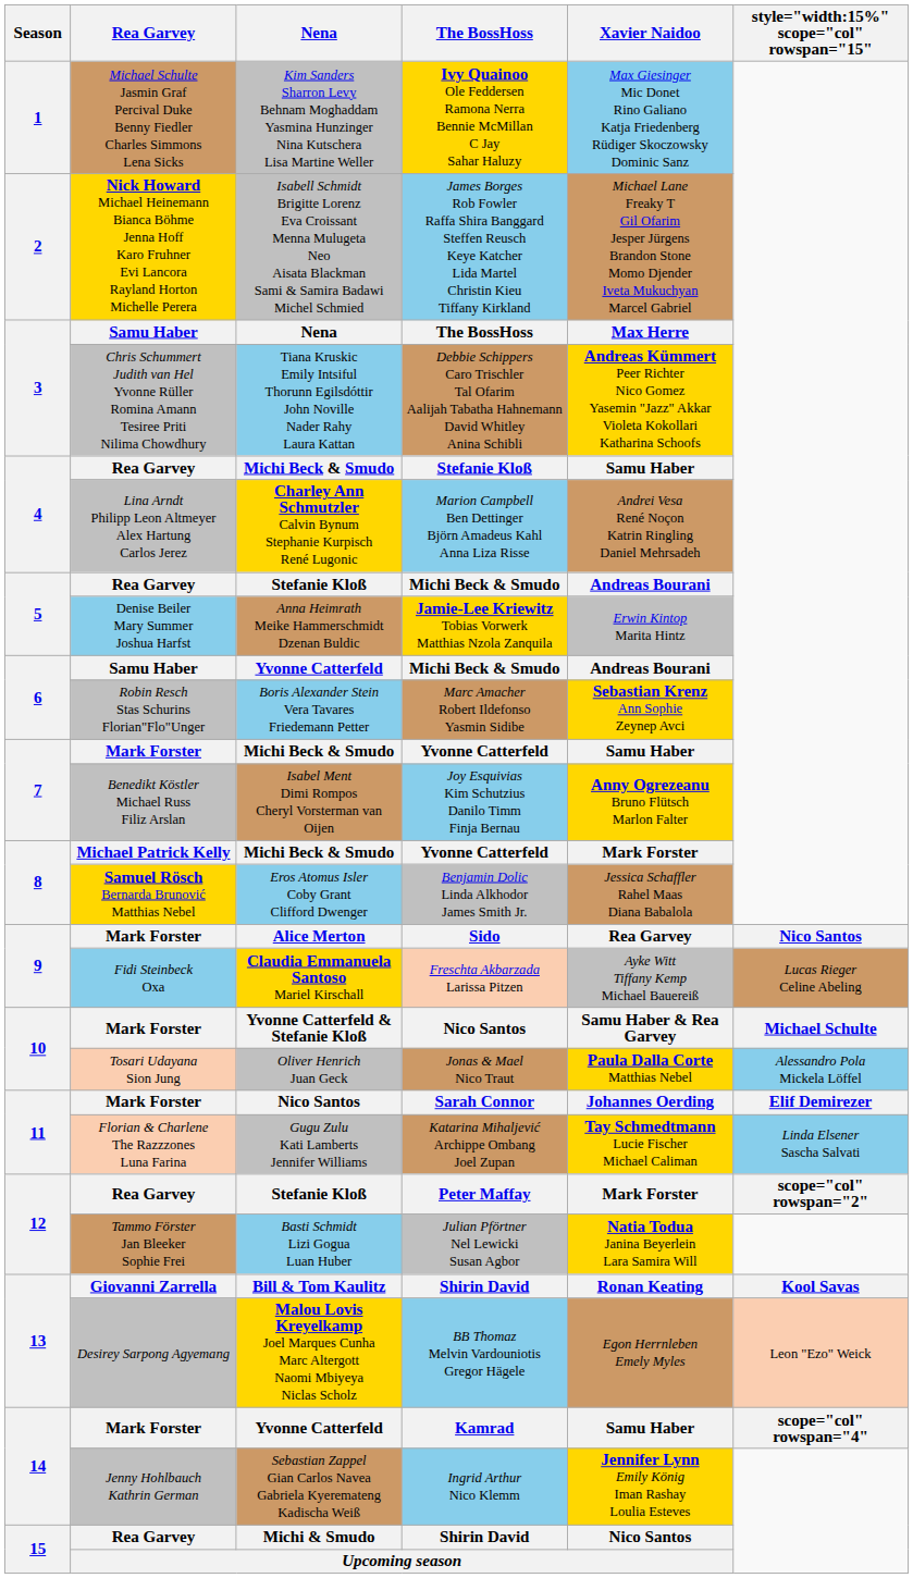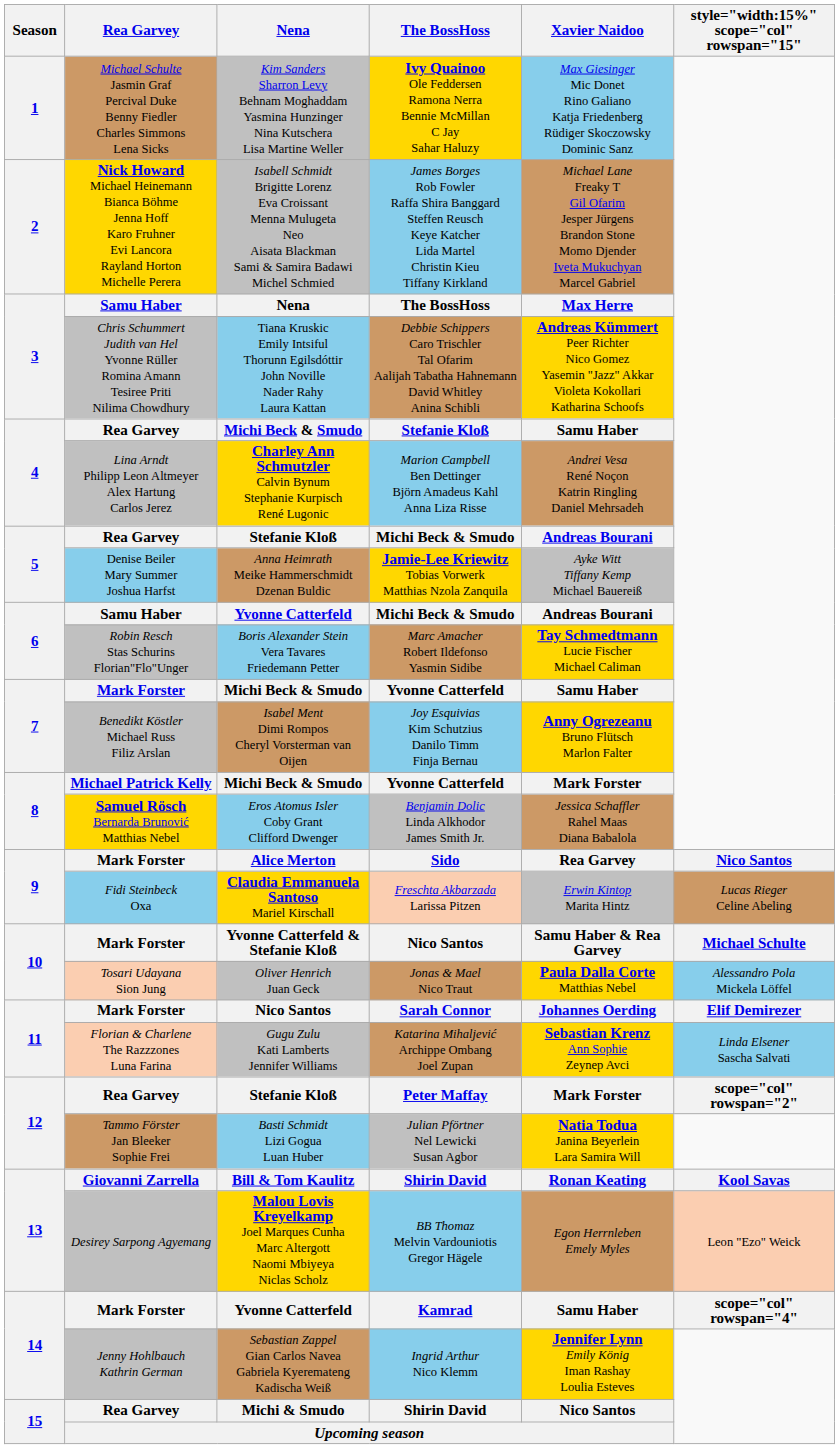5 / Denise Beiler Mary Summer Joshua Harfst | Xavier Naidoo: Erwin Kintop Marita Hintz -> Ayke Witt Tiffany Kemp Michael Bauereiß
6 / Robin Resch Stas Schurins Florian"Flo"Unger | Xavier Naidoo: Sebastian Krenz Ann Sophie Zeynep Avci -> Tay Schmedtmann Lucie Fischer Michael Caliman
9 / Fidi Steinbeck Oxa | Xavier Naidoo: Ayke Witt Tiffany Kemp Michael Bauereiß -> Erwin Kintop Marita Hintz
11 / Florian & Charlene The Razzzones Luna Farina | Xavier Naidoo: Tay Schmedtmann Lucie Fischer Michael Caliman -> Sebastian Krenz Ann Sophie Zeynep Avci
